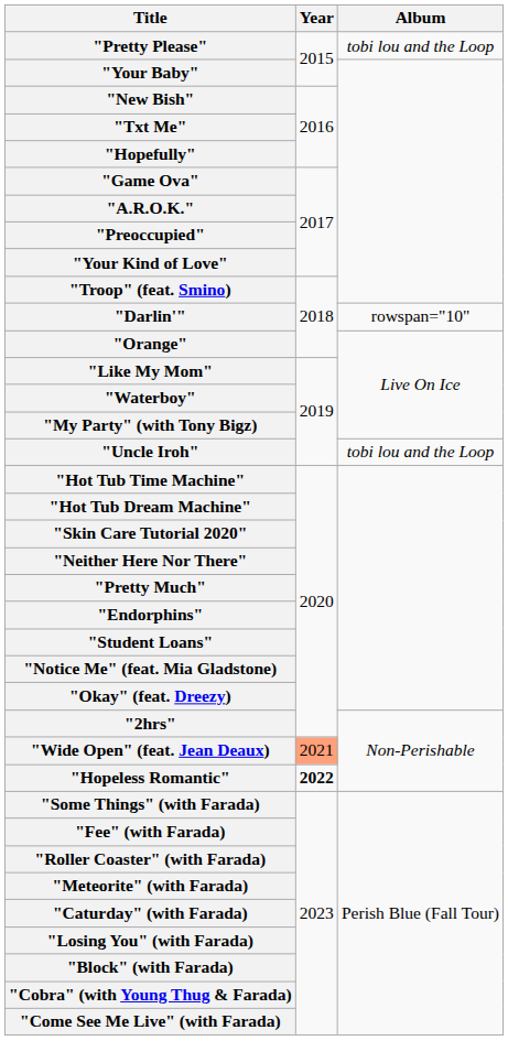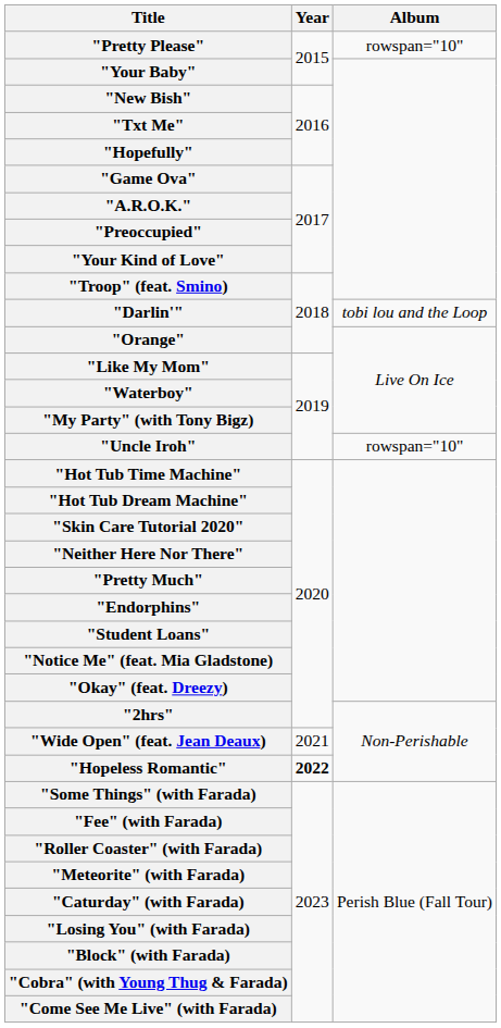"Pretty Please" | Album: tobi lou and the Loop -> rowspan="10"
"Darlin'" | Album: rowspan="10" -> tobi lou and the Loop
"Uncle Iroh" | Album: tobi lou and the Loop -> rowspan="10"
"Wide Open" (feat. Jean Deaux) | Year: lightsalmon background -> no background
